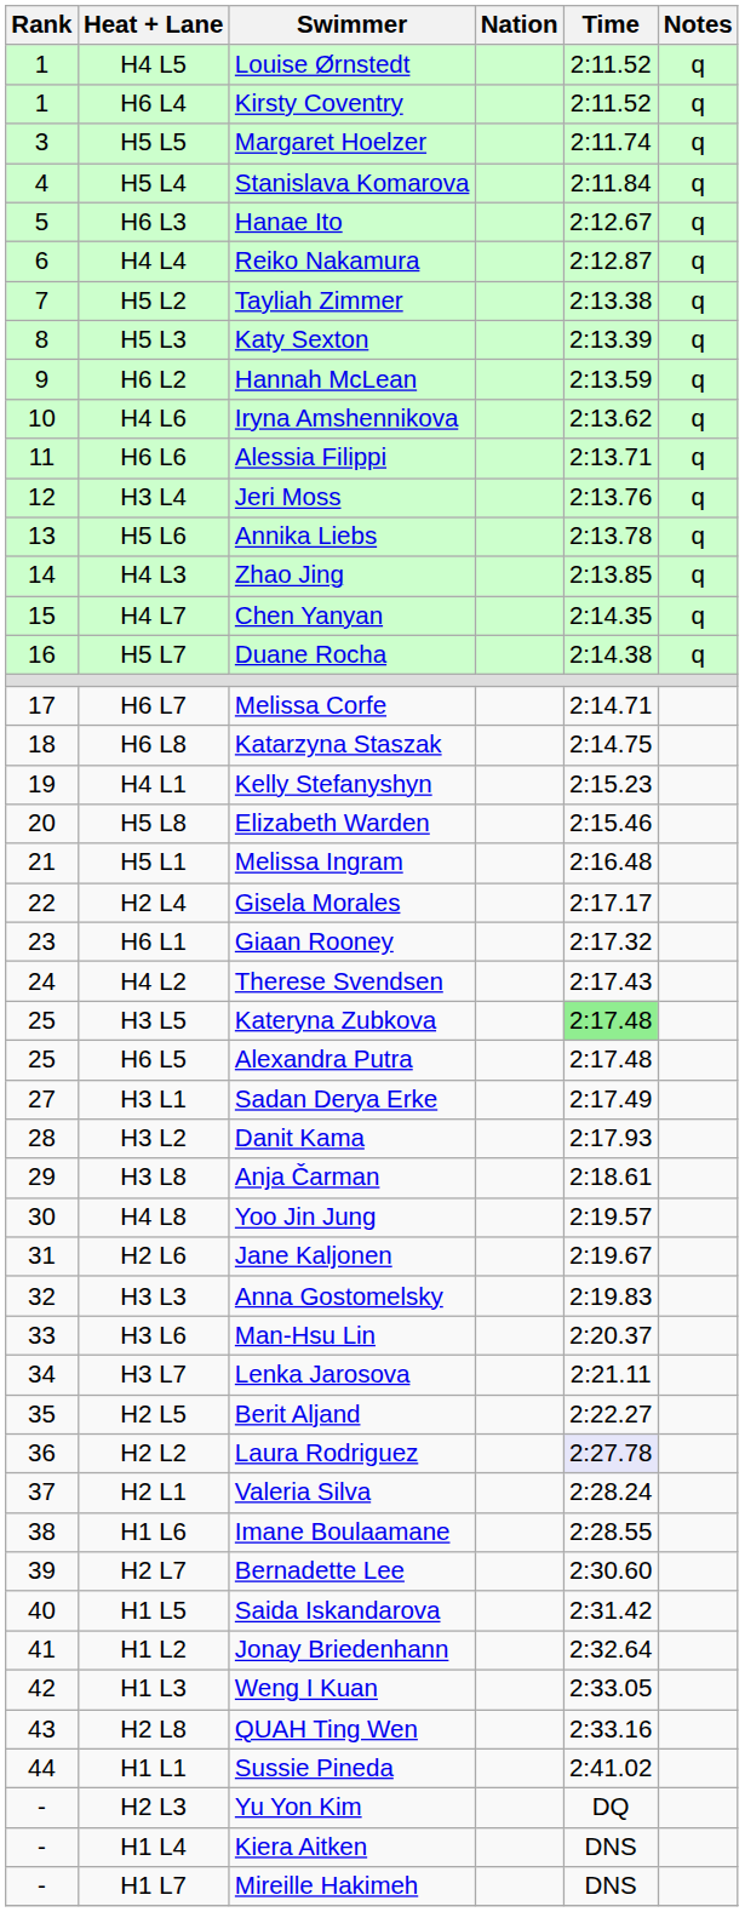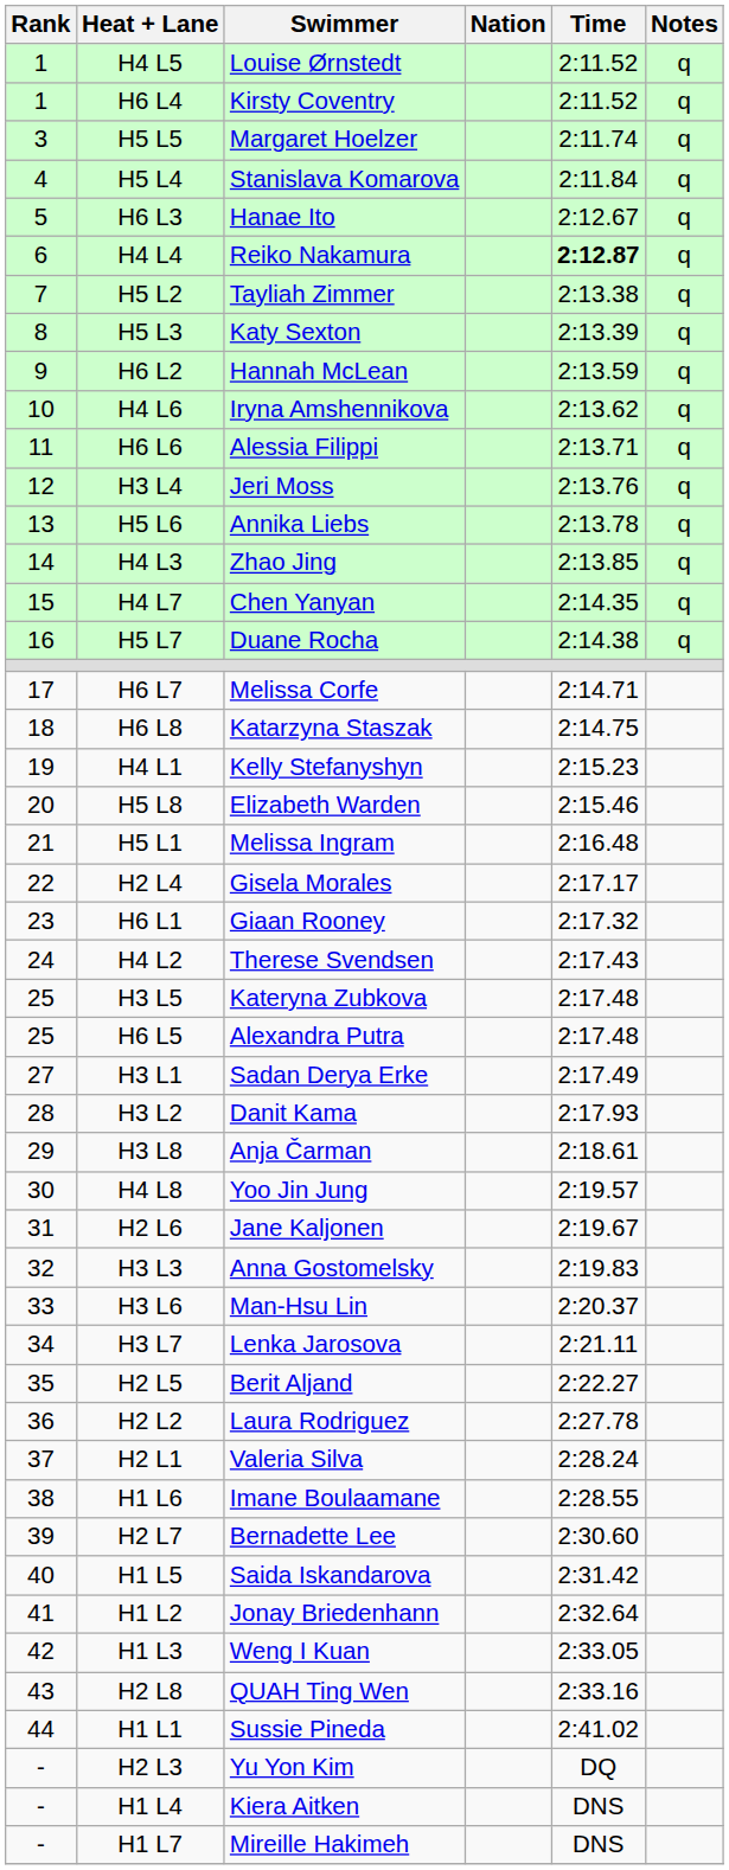H4 L4 | Time: normal -> bold
H3 L5 | Time: lightgreen background -> no background
H2 L2 | Time: lavender background -> no background
